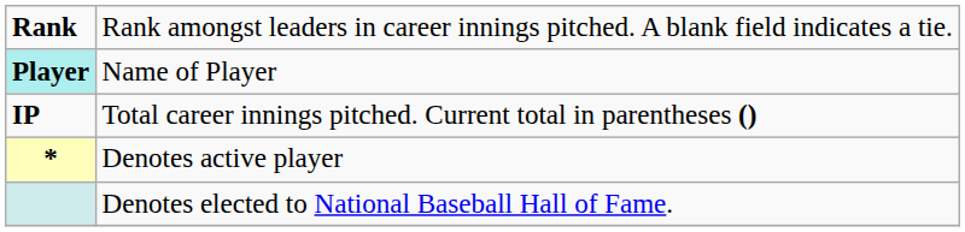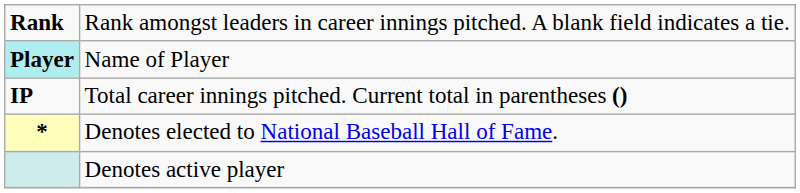row 4 | column 2: Denotes active player -> Denotes elected to National Baseball Hall of Fame.
row 5 | column 2: Denotes elected to National Baseball Hall of Fame. -> Denotes active player
